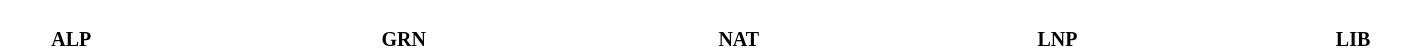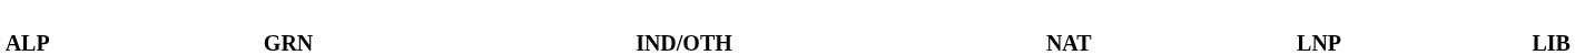+ column: 14 | IND/OTH
